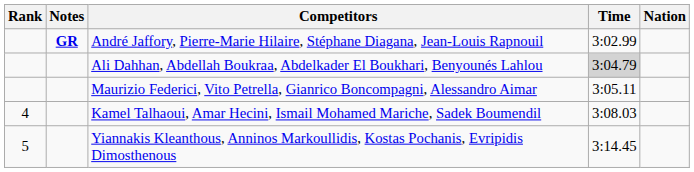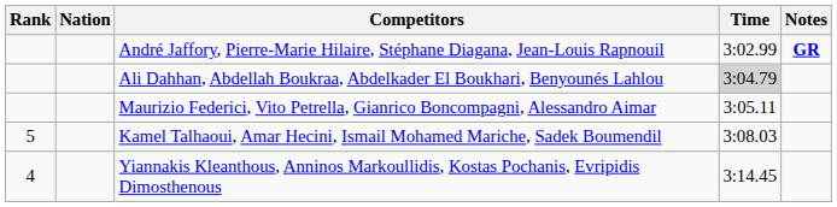columns swapped: Nation <-> Notes
row 5 | Rank: 4 -> 5
row 6 | Rank: 5 -> 4
